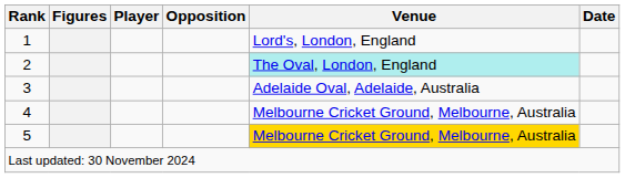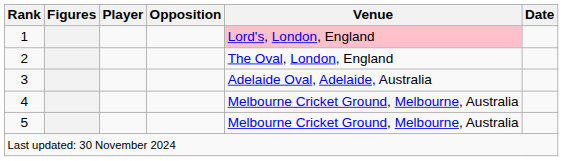1 | Venue: no background -> pink background
2 | Venue: paleturquoise background -> no background
5 | Venue: gold background -> no background
